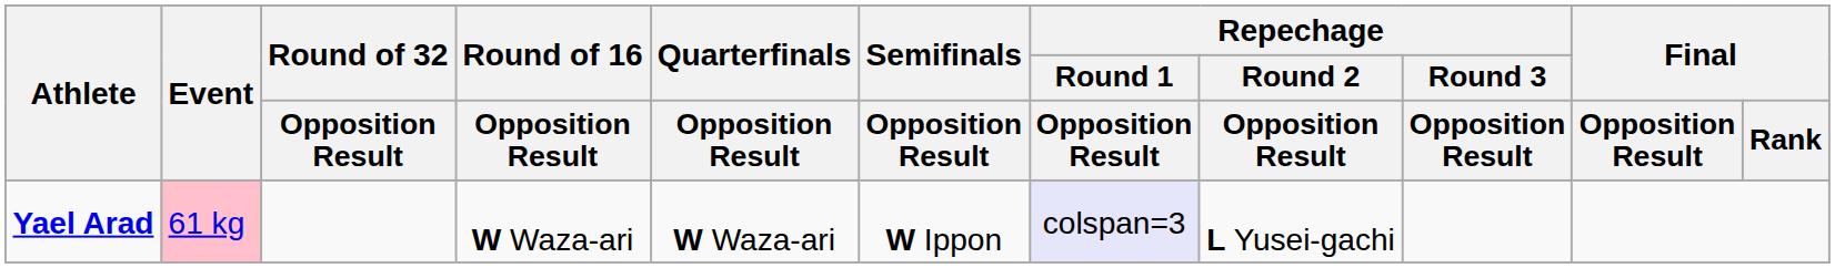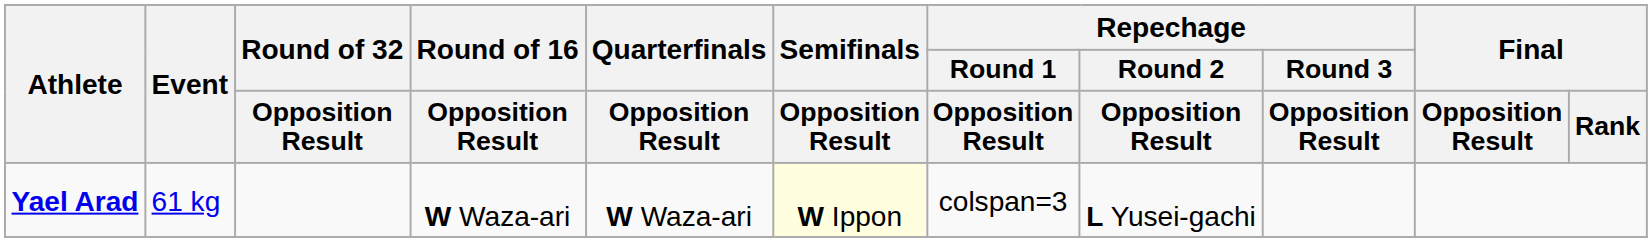Yael Arad | Event: pink background -> no background
Yael Arad | Semifinals / Opposition Result: no background -> lightyellow background
Yael Arad | Repechage / Round 1 / Opposition Result: lavender background -> no background
